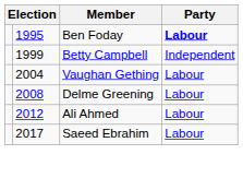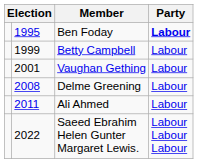Betty Campbell | Party: Independent -> Labour
Vaughan Gething | column 2: 2004 -> 2001
Ali Ahmed | column 2: 2012 -> 2011
- row: 2017 | Saeed Ebrahim | Labour
+ row: 2022 | Saeed Ebrahim Helen Gunter Margaret Lewis. | Labour Labour Labour
